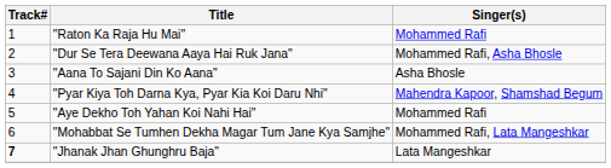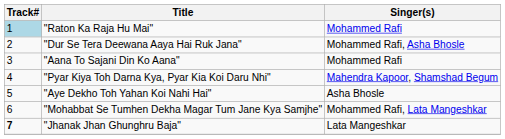"Raton Ka Raja Hu Mai" | Track#: no background -> lightblue background
"Aana To Sajani Din Ko Aana" | Singer(s): Asha Bhosle -> Mohammed Rafi
"Aye Dekho Toh Yahan Koi Nahi Hai" | Singer(s): Mohammed Rafi -> Asha Bhosle
